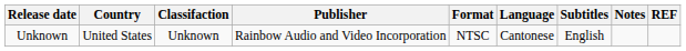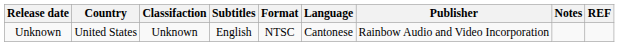columns swapped: Publisher <-> Subtitles
